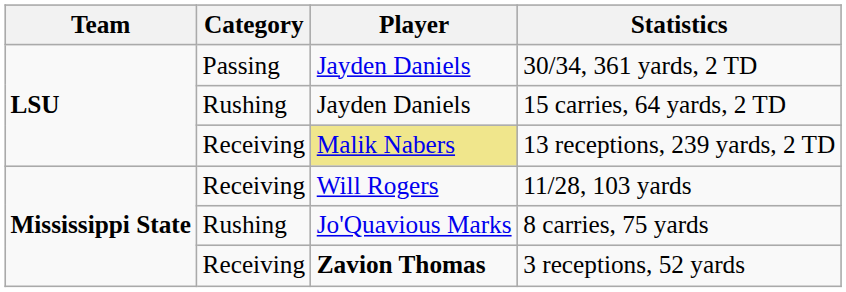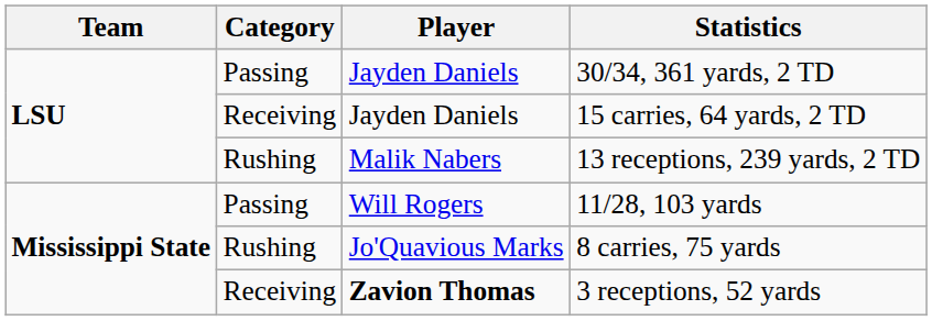15 carries, 64 yards, 2 TD | Category: Rushing -> Receiving
13 receptions, 239 yards, 2 TD | Category: Receiving -> Rushing
13 receptions, 239 yards, 2 TD | Player: khaki background -> no background
11/28, 103 yards | Category: Receiving -> Passing
